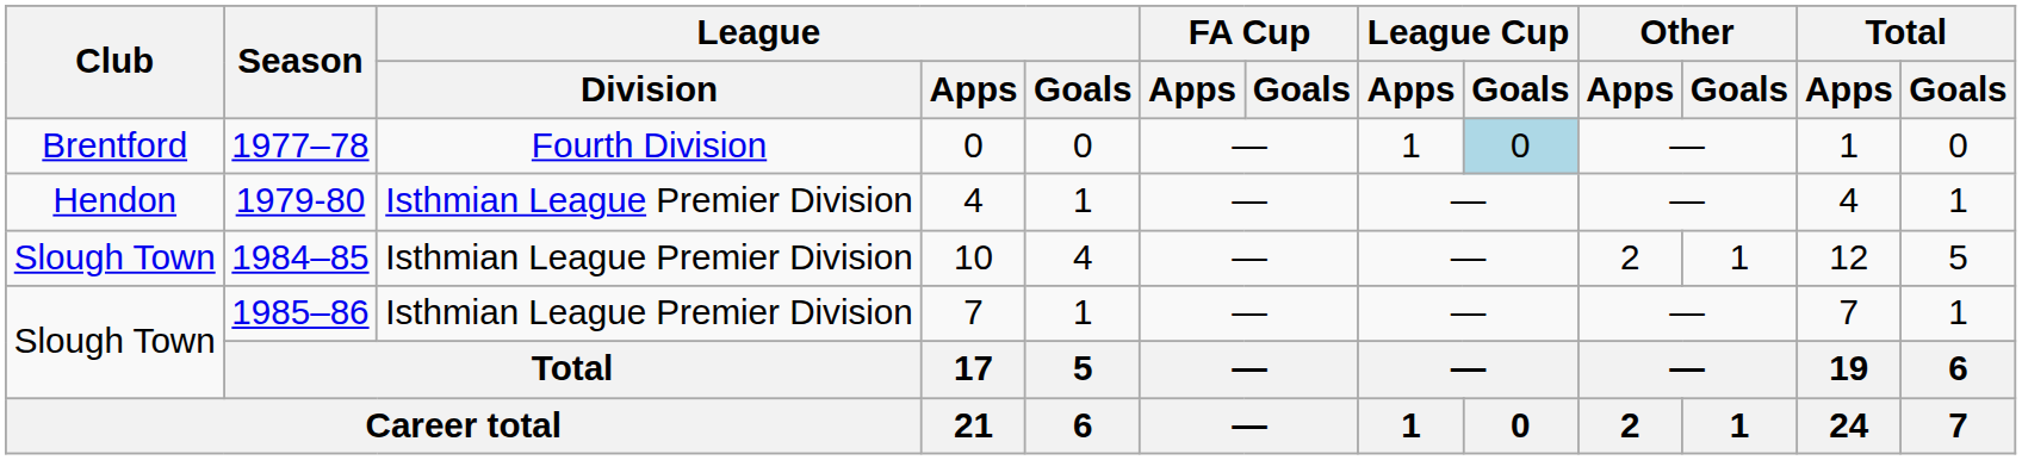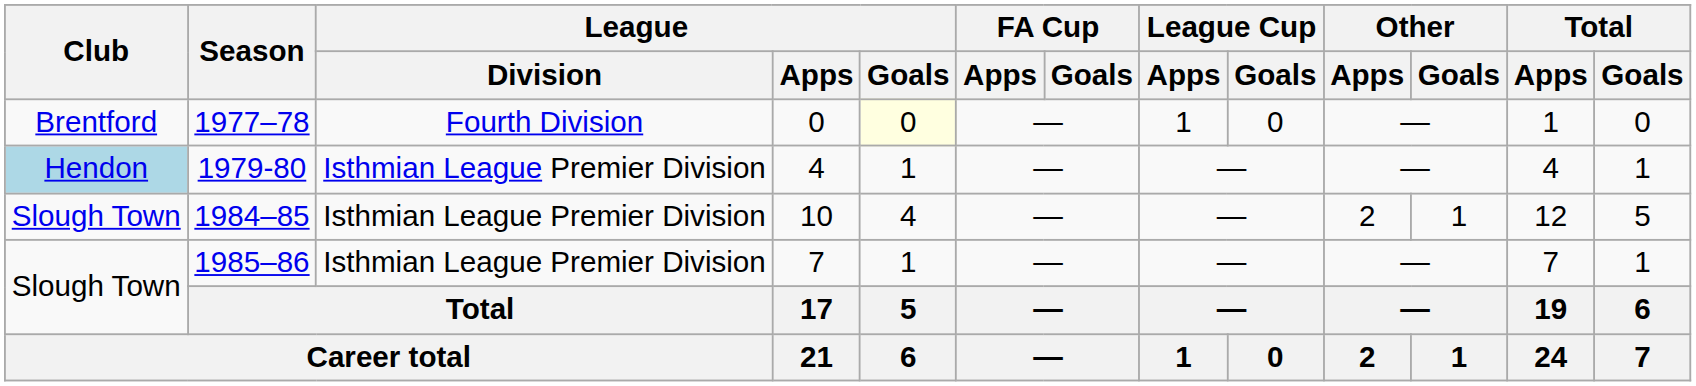1977–78 | League / Goals: no background -> lightyellow background
1977–78 | League Cup / Goals: lightblue background -> no background
1979-80 | Club: no background -> lightblue background
